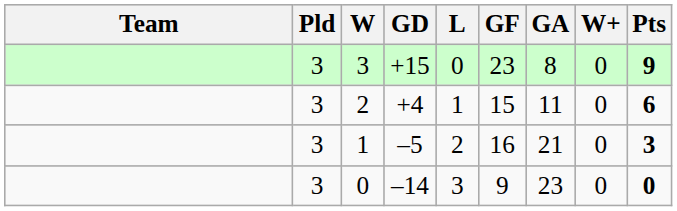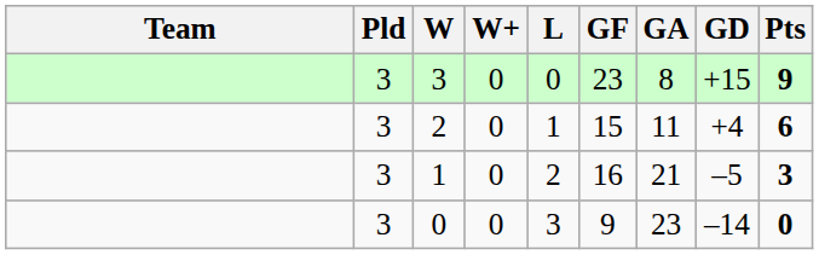columns swapped: W+ <-> GD
